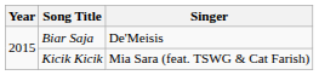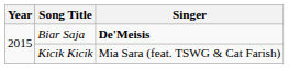Biar Saja | Singer: normal -> bold
